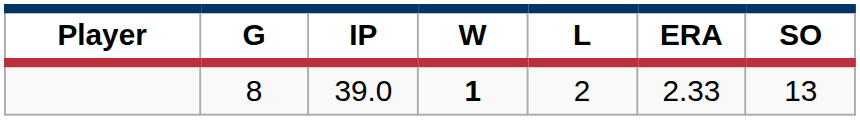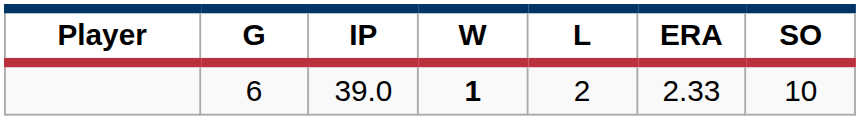row 2 | G: 8 -> 6
row 2 | SO: 13 -> 10
